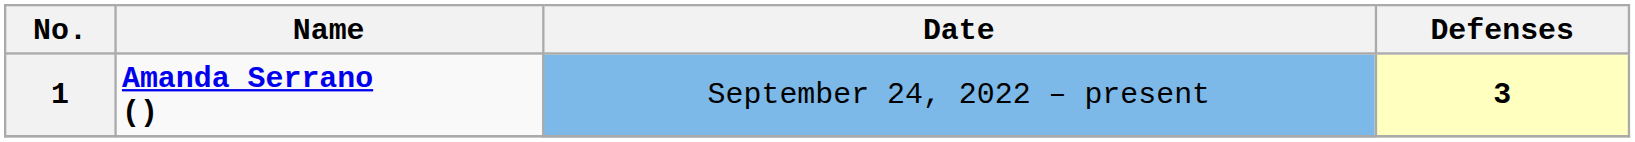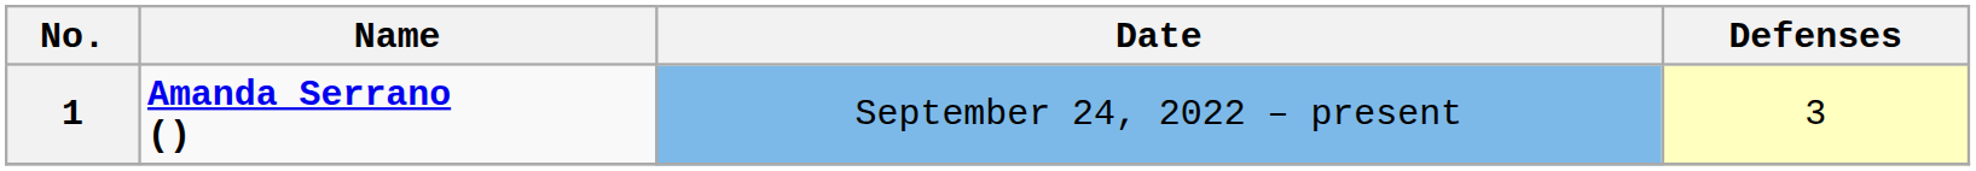1 | Defenses: bold -> normal
